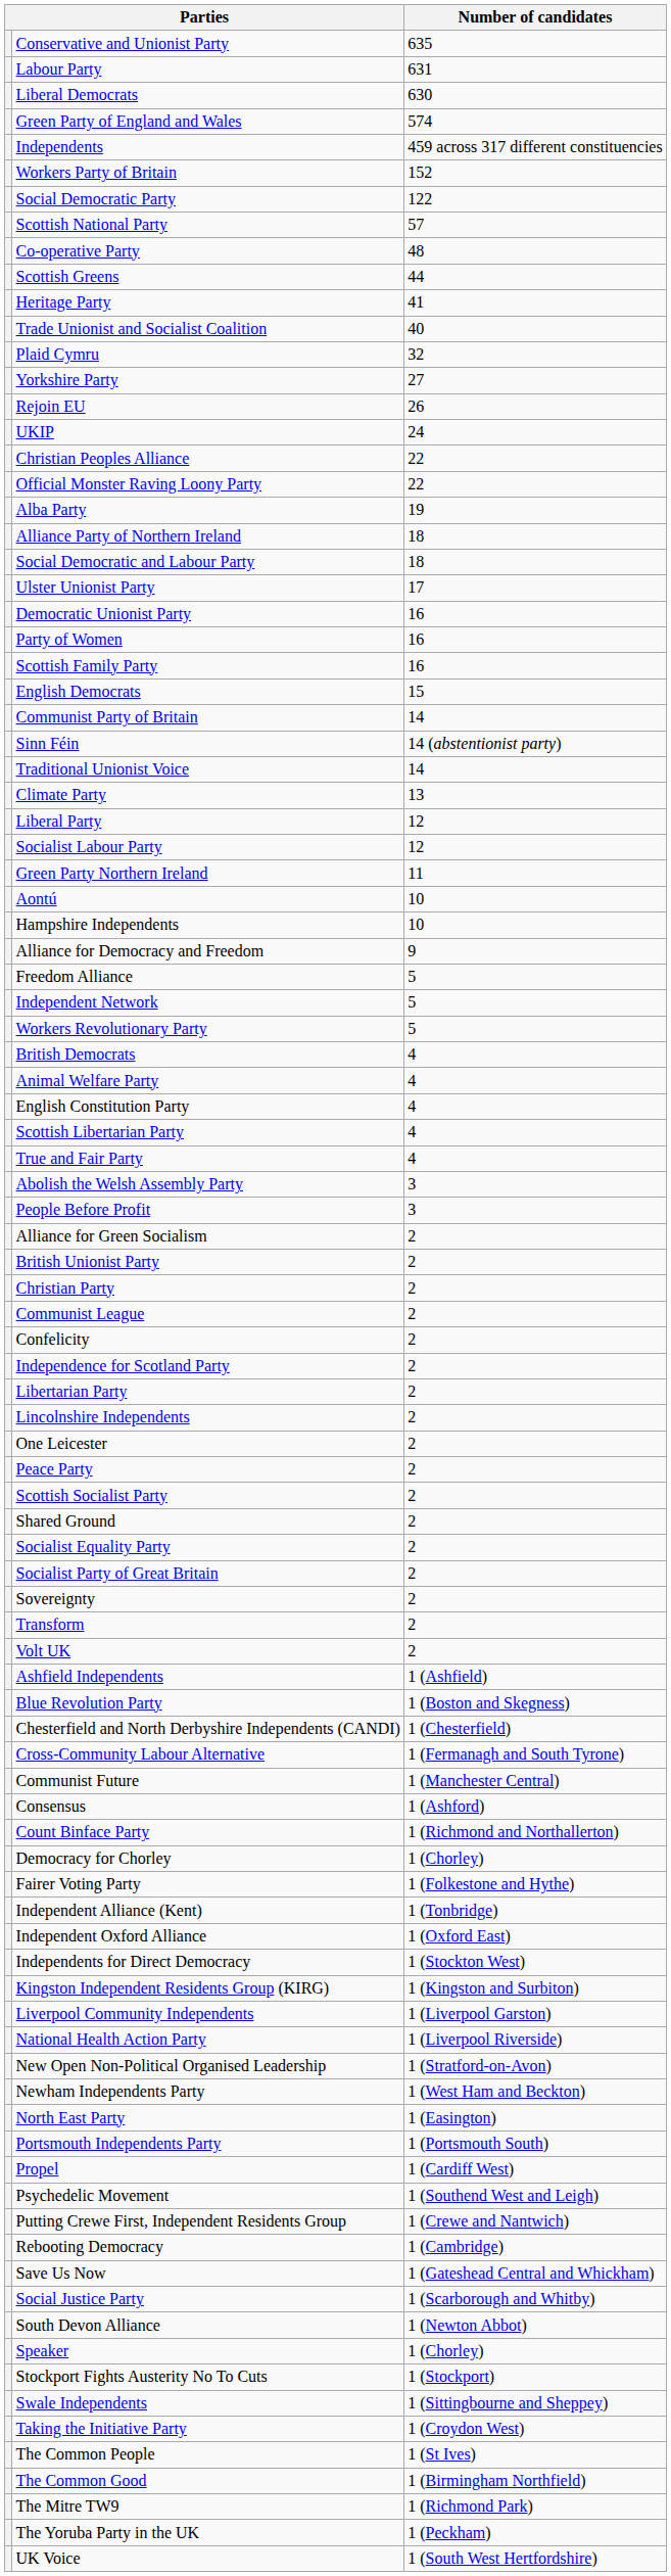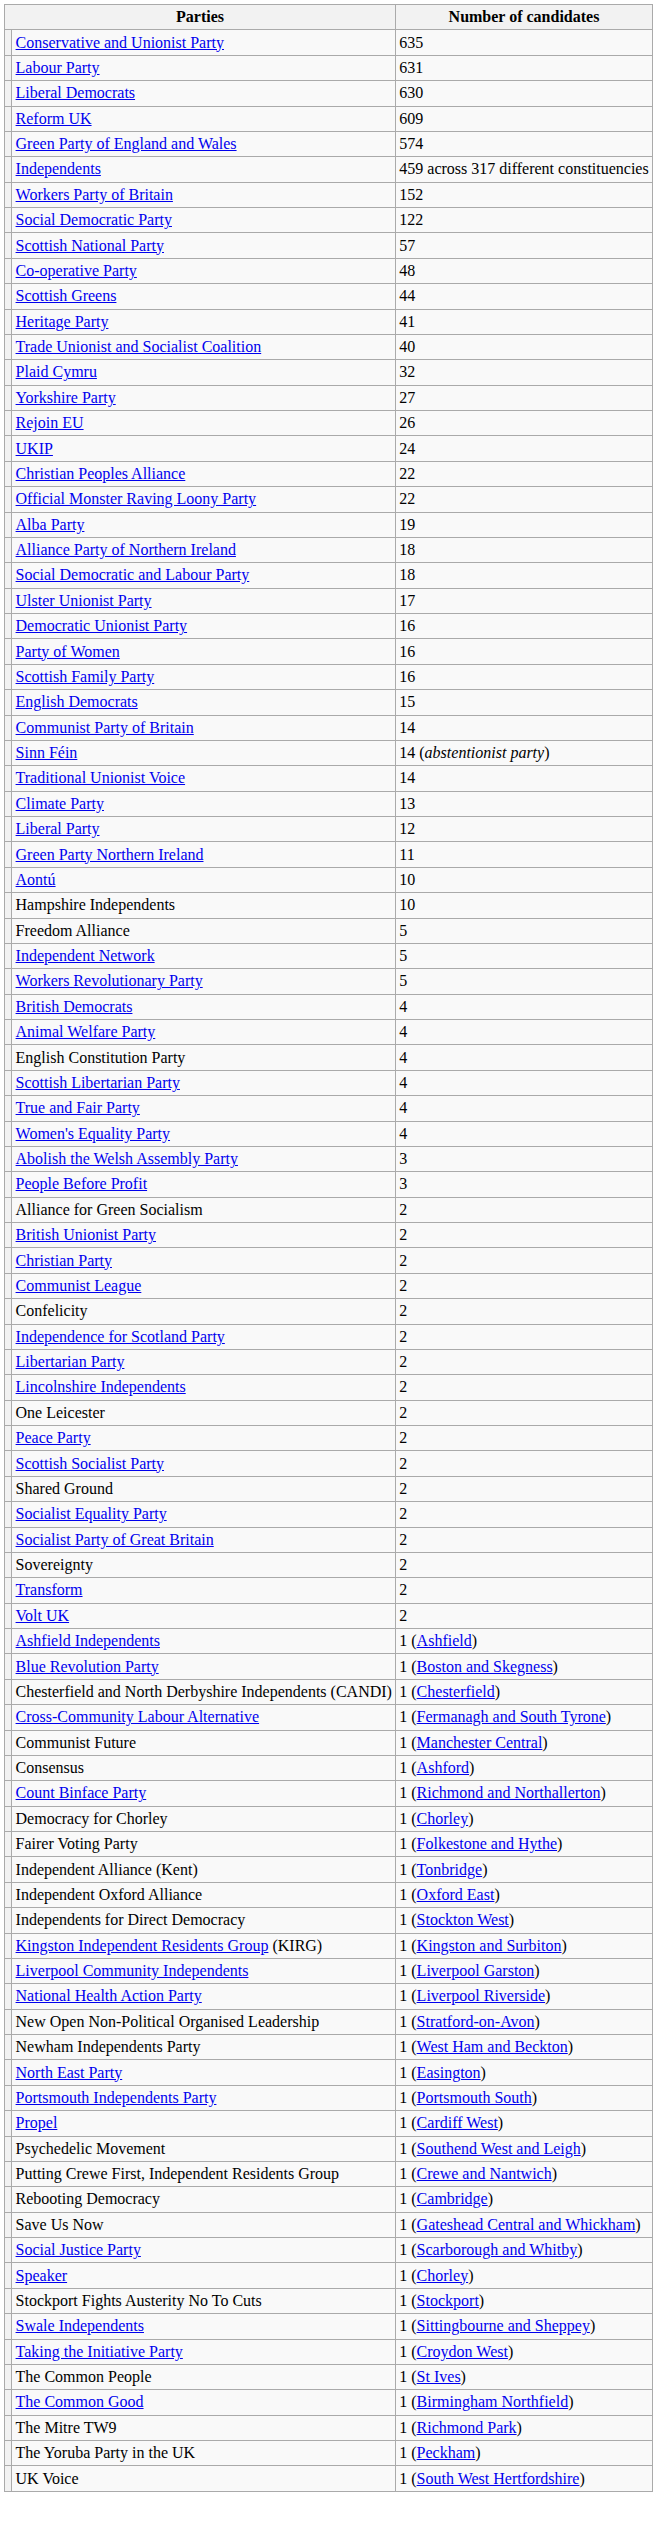+ row: Reform UK | 609
- row: Socialist Labour Party | 12
- row: Alliance for Democracy and Freedom | 9
+ row: Women's Equality Party | 4
- row: South Devon Alliance | 1 (Newton Abbot)
